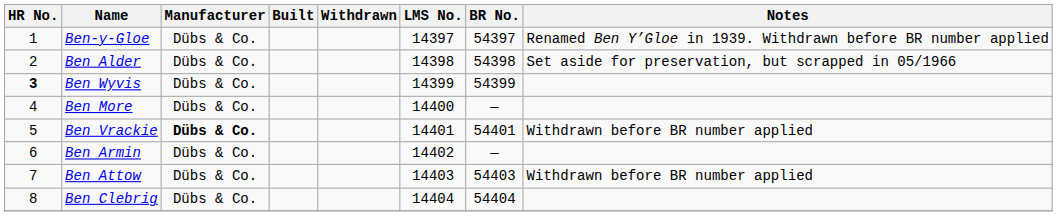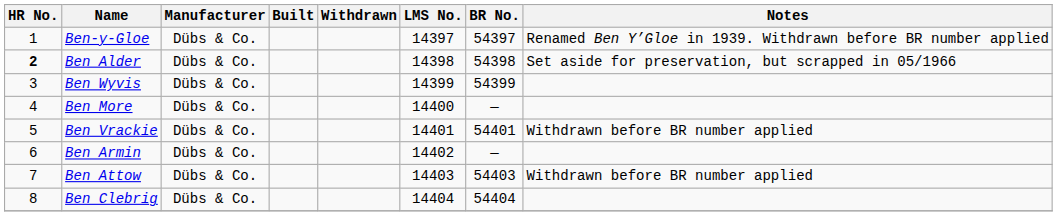Ben Alder | HR No.: normal -> bold
Ben Wyvis | HR No.: bold -> normal
Ben Vrackie | Manufacturer: bold -> normal
